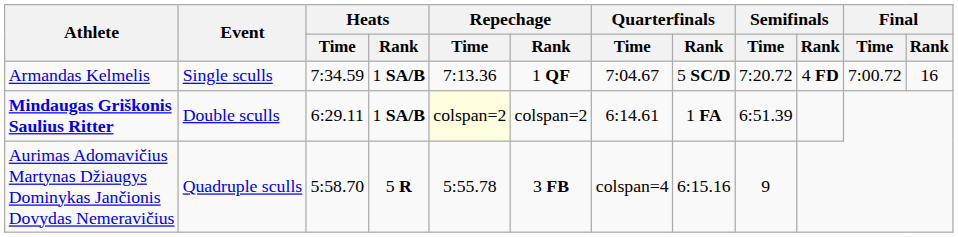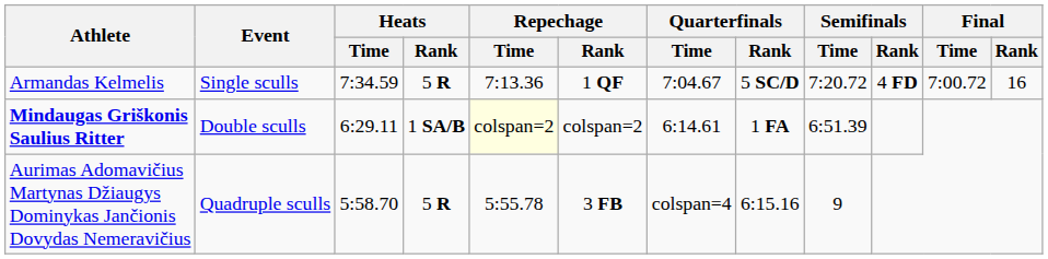Armandas Kelmelis | Heats / Rank: 1 SA/B -> 5 R
